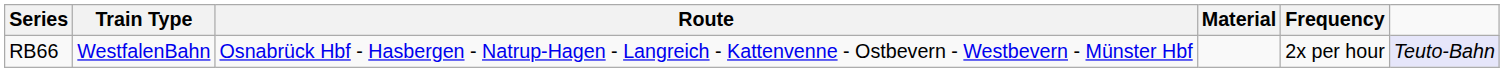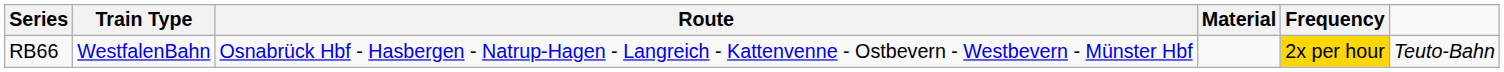RB66 | Frequency: no background -> gold background
RB66 | column 6: lavender background -> no background
